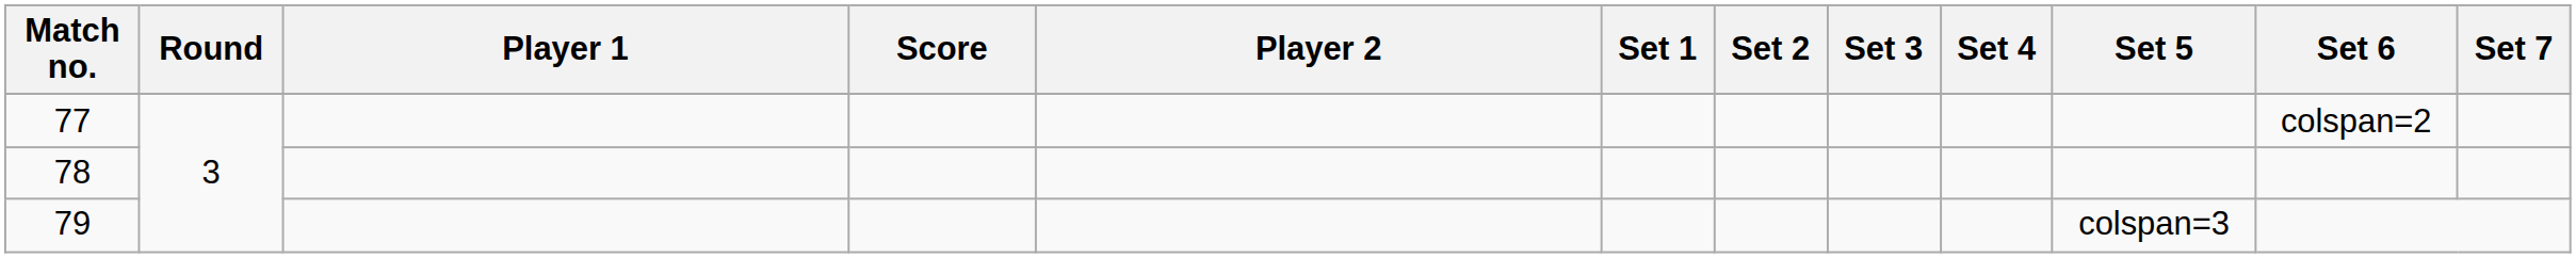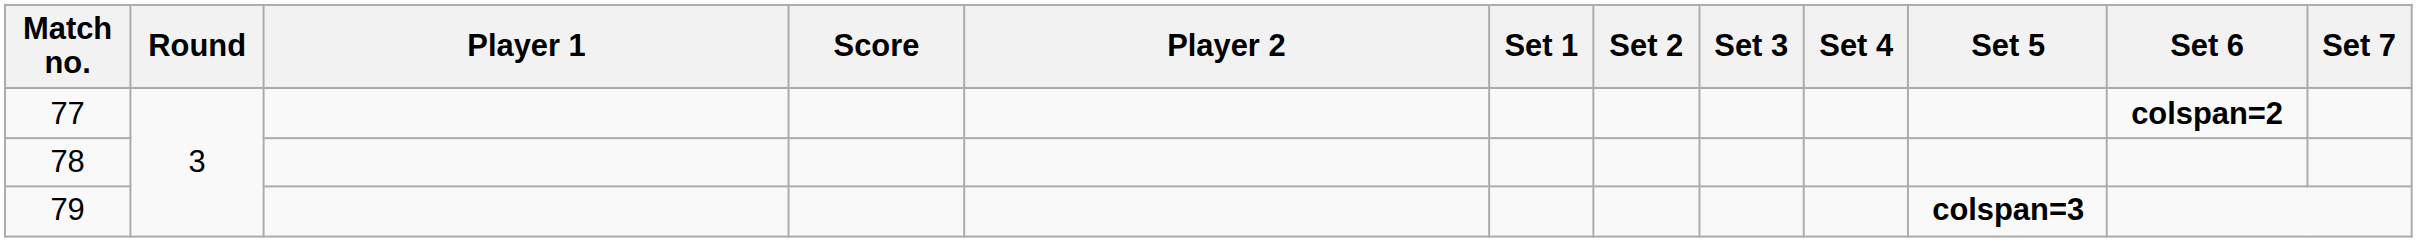77 | Set 6: normal -> bold
79 | Set 5: normal -> bold
